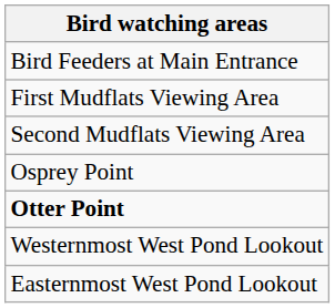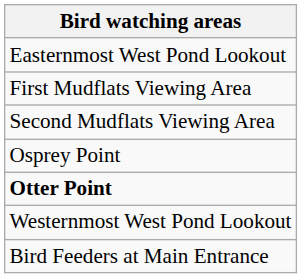row 2 | column 1: Bird Feeders at Main Entrance -> Easternmost West Pond Lookout
row 8 | column 1: Easternmost West Pond Lookout -> Bird Feeders at Main Entrance
